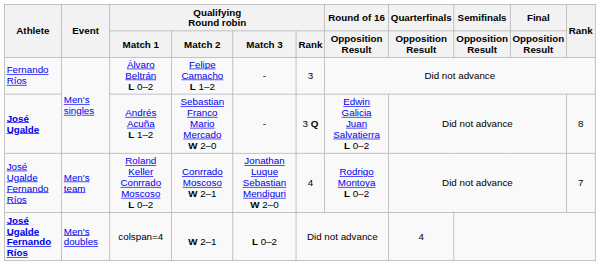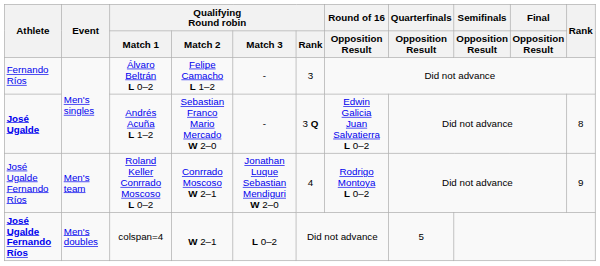Roland Keller Conrrado Moscoso L 0–2 | Rank: 7 -> 9
colspan=4 | Quarterfinals / Opposition Result: 4 -> 5
